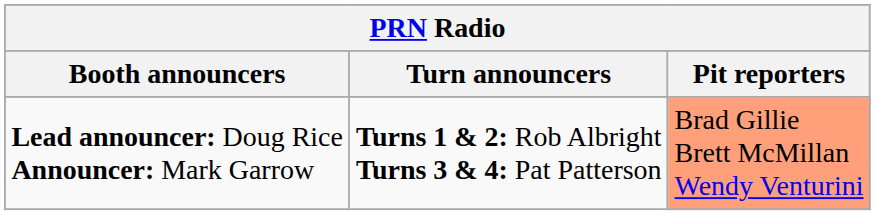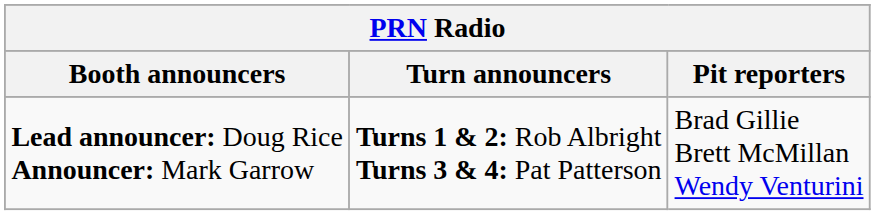Lead announcer: Doug Rice Announcer: Mark Garrow | Pit reporters: lightsalmon background -> no background
